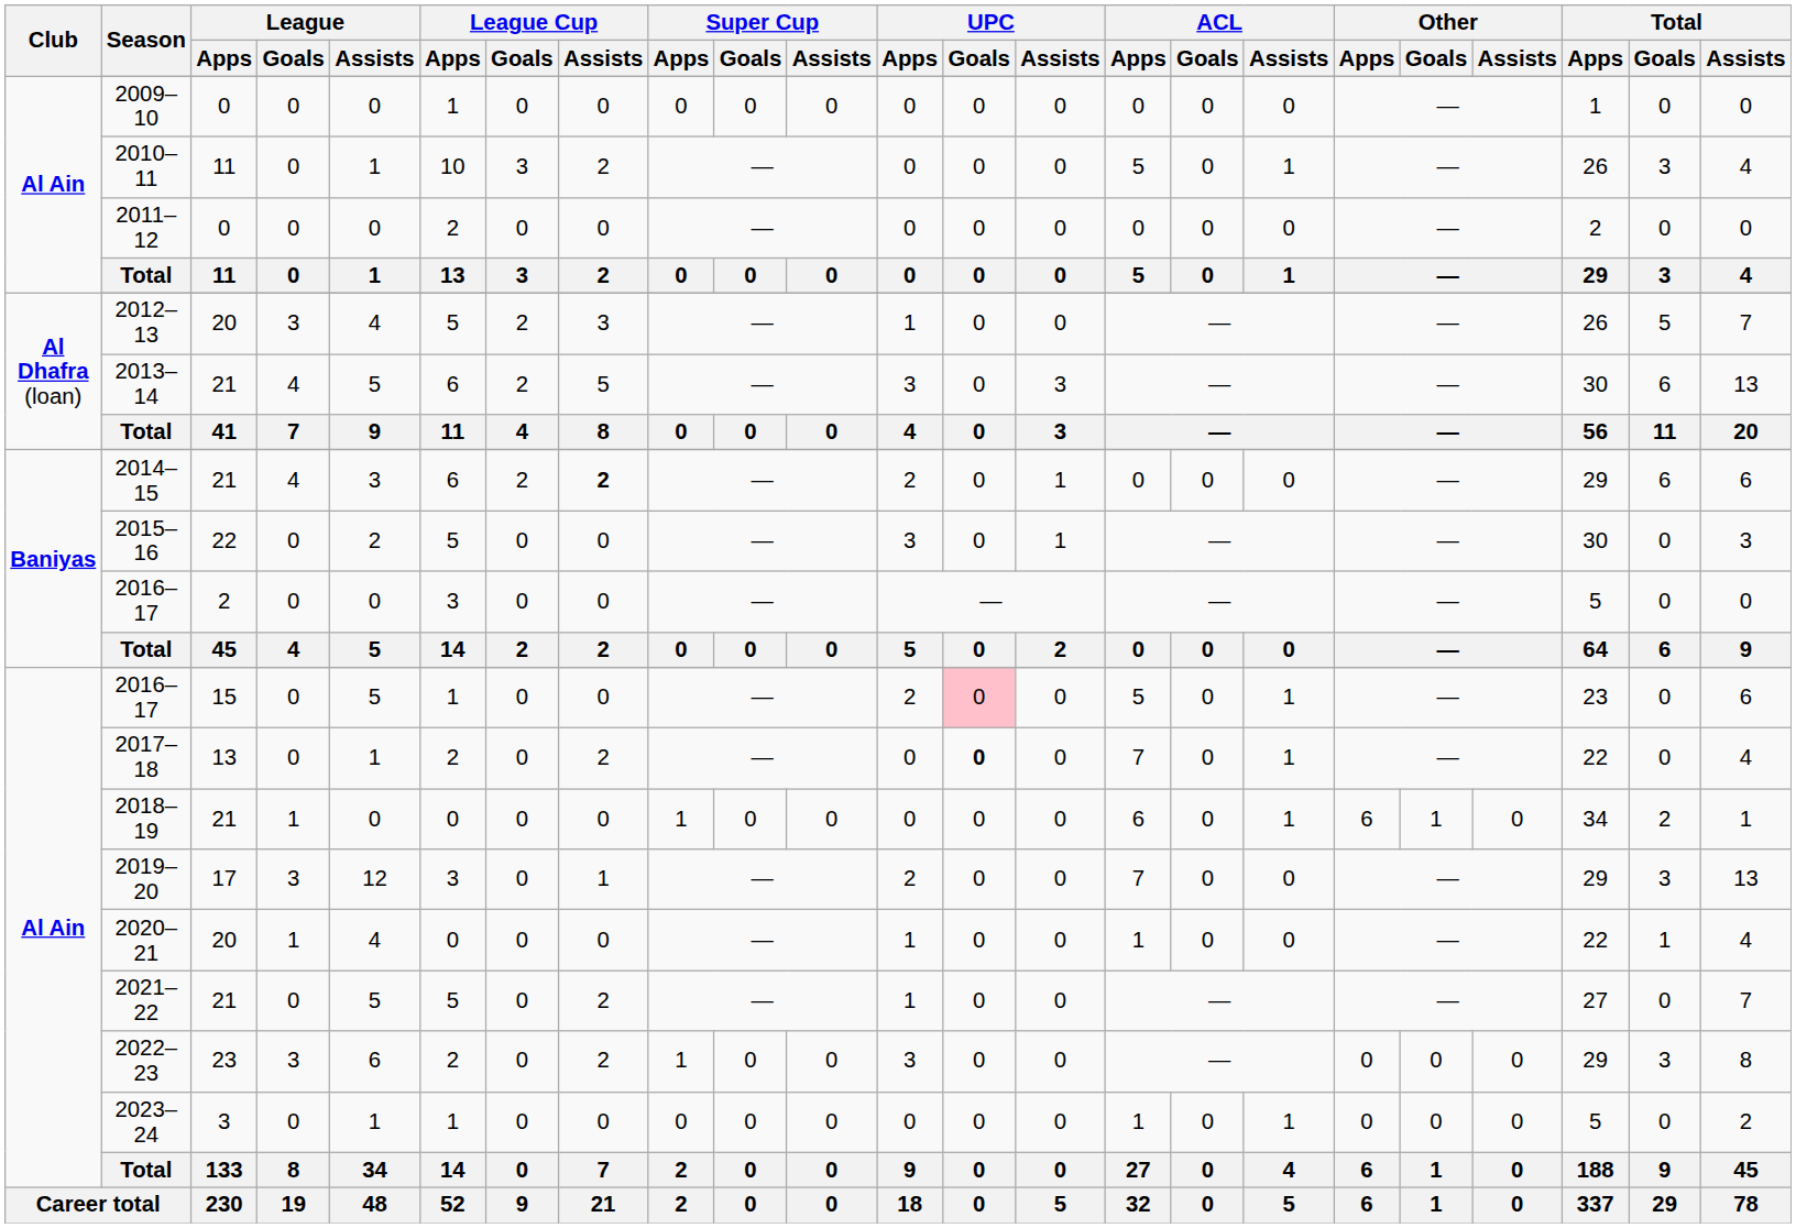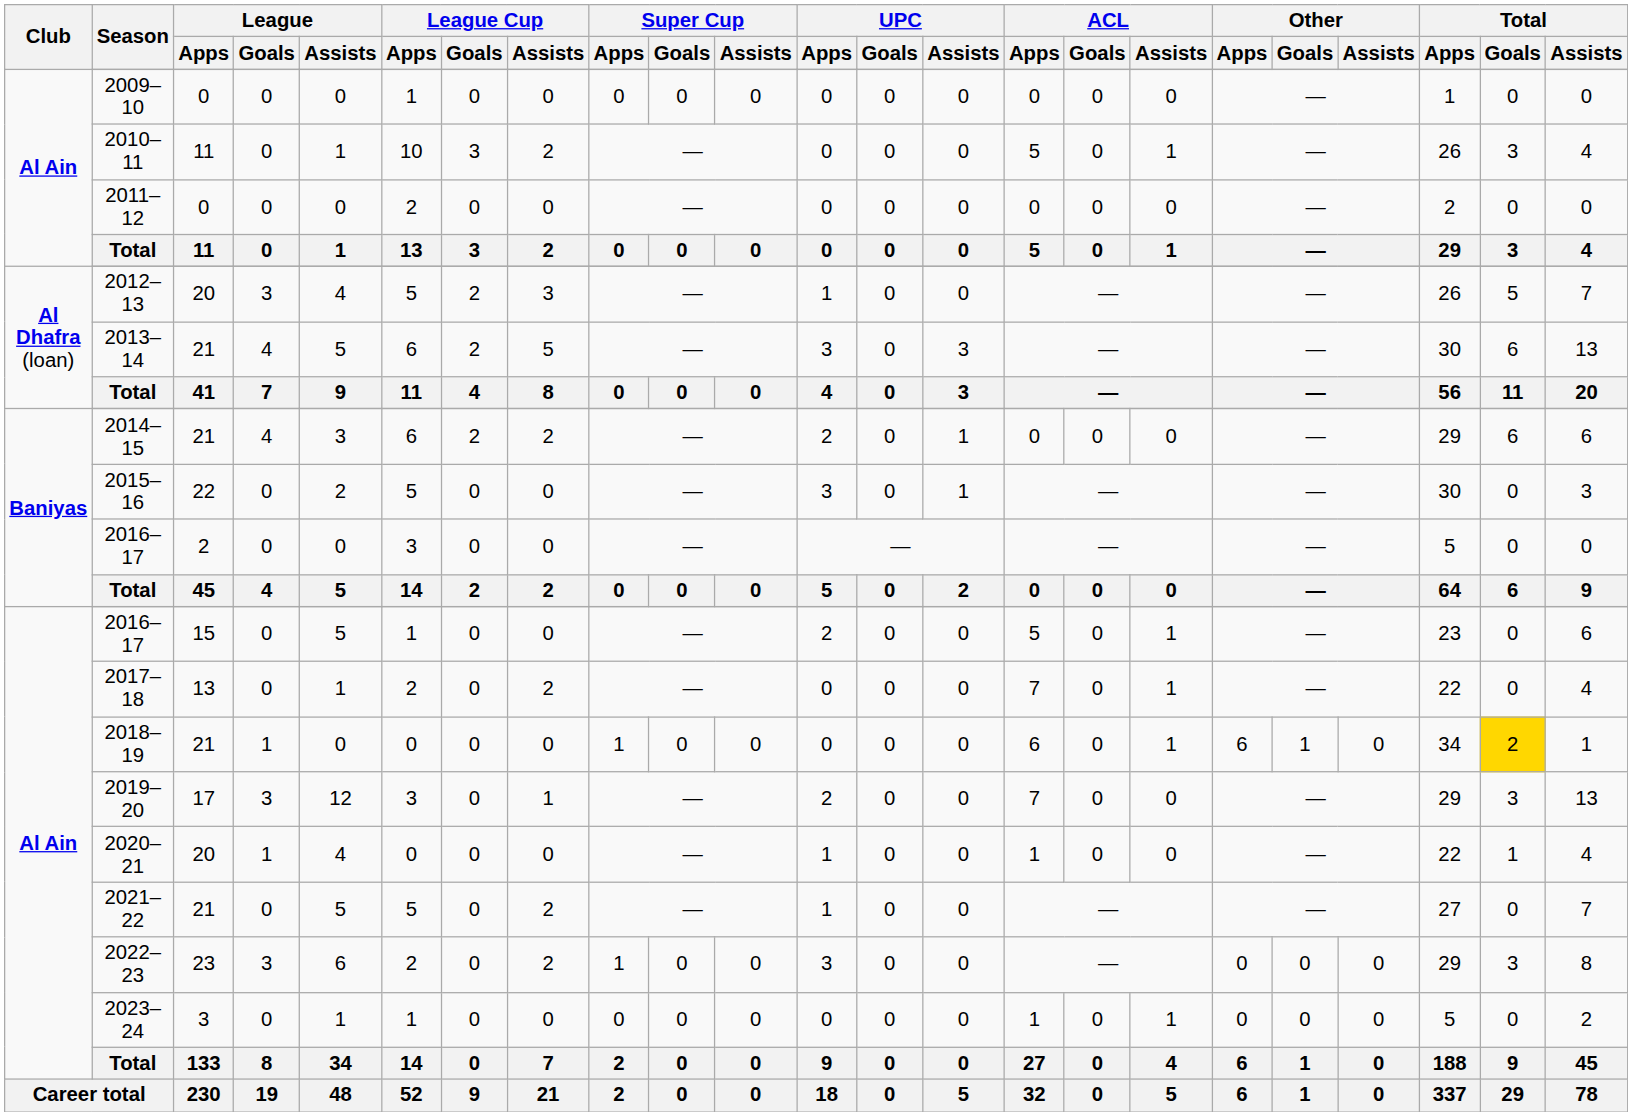2014–15 | League Cup / Assists: bold -> normal
Al Ain / 2016–17 | UPC / Goals: pink background -> no background
2017–18 | UPC / Goals: bold -> normal
2018–19 | Total / Goals: no background -> gold background
